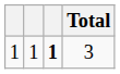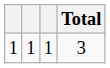row 2 | column 3: bold -> normal
